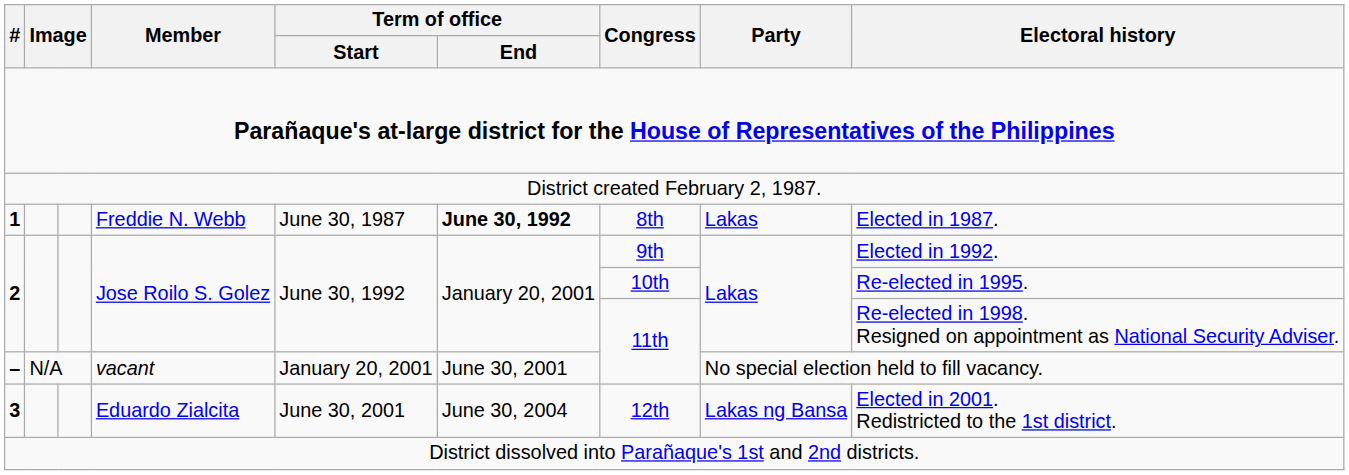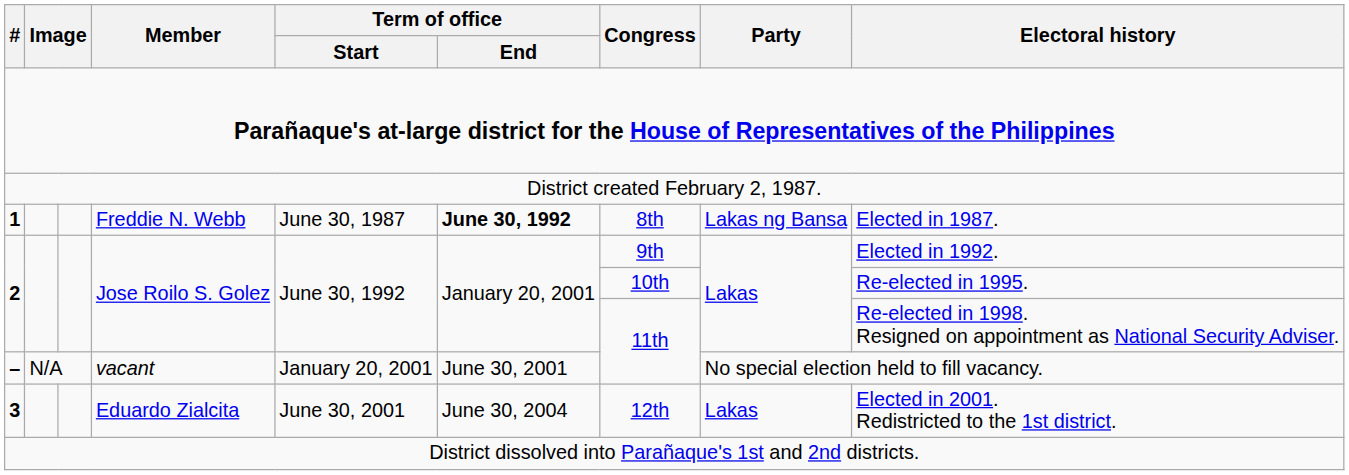1 | Party: Lakas -> Lakas ng Bansa
3 | Party: Lakas ng Bansa -> Lakas
